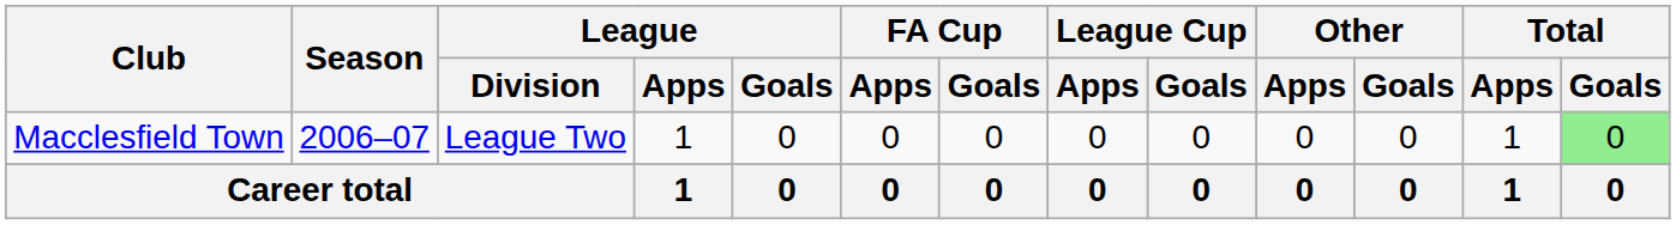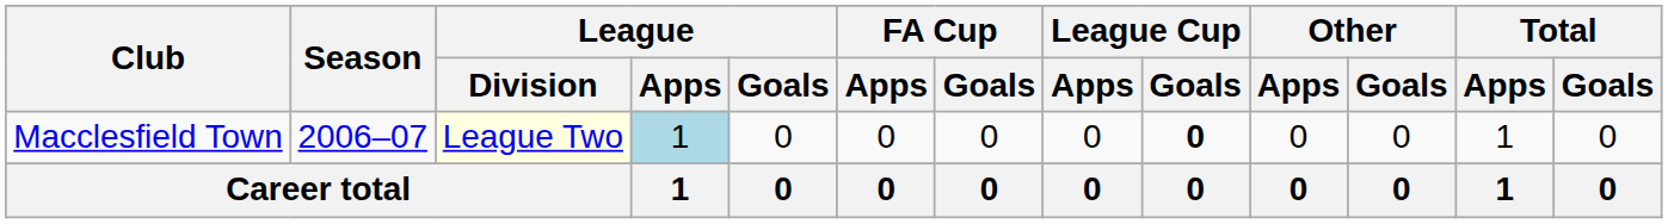Macclesfield Town | League / Division: no background -> lightyellow background
Macclesfield Town | League / Apps: no background -> lightblue background
Macclesfield Town | League Cup / Goals: normal -> bold
Macclesfield Town | Total / Goals: lightgreen background -> no background
